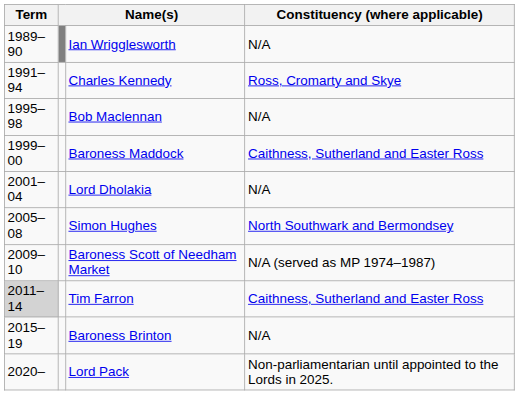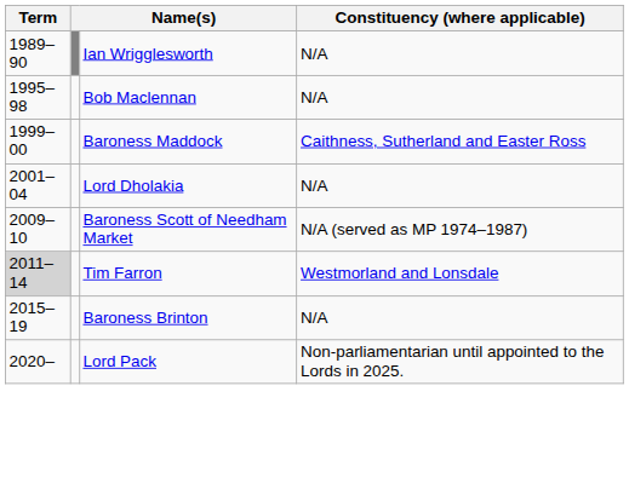- row: 1991–94 | Charles Kennedy | Ross, Cromarty and Skye
- row: 2005–08 | Simon Hughes | North Southwark and Bermondsey
Tim Farron | Constituency (where applicable): Caithness, Sutherland and Easter Ross -> Westmorland and Lonsdale
